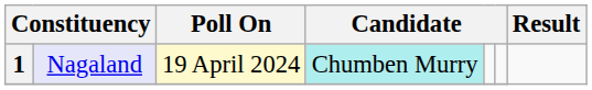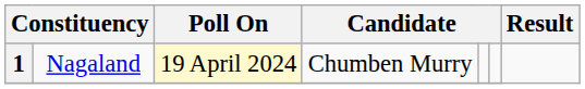1 | column 2: lavender background -> no background
1 | column 4: paleturquoise background -> no background
